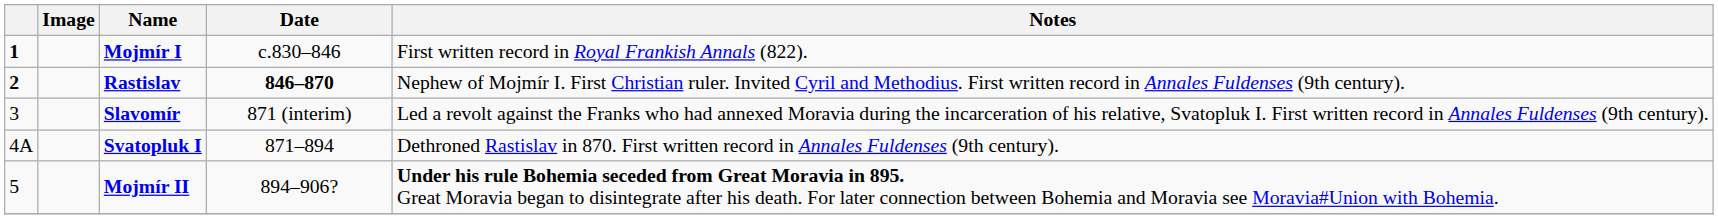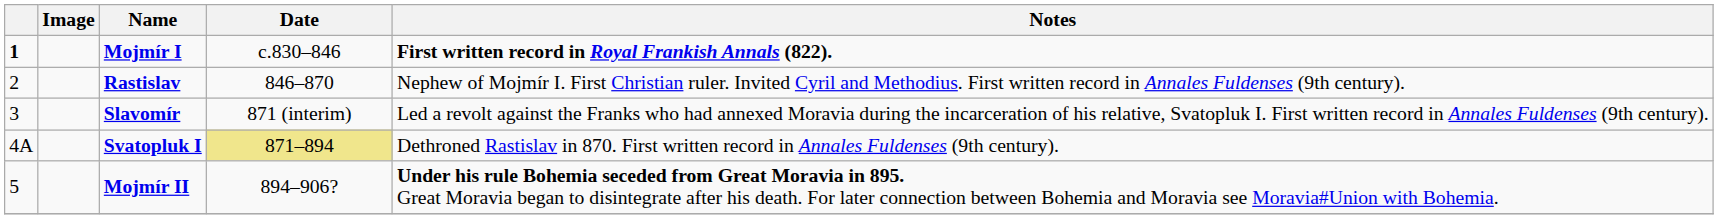Mojmír I | Notes: normal -> bold
Rastislav | column 1: bold -> normal
Rastislav | Date: bold -> normal
Svatopluk I | Date: no background -> khaki background
